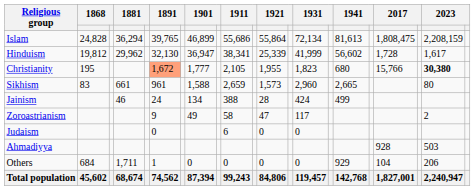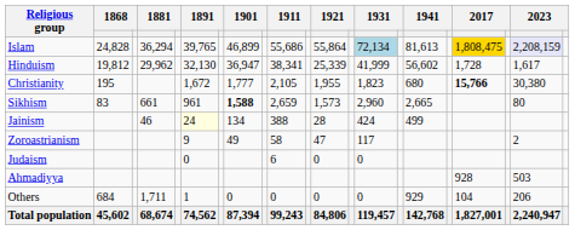Islam | column 14: no background -> lightblue background
Islam | column 18: no background -> gold background
Islam | column 20: no background -> lavender background
Christianity | column 6: lightsalmon background -> no background
Christianity | column 18: normal -> bold
Christianity | column 20: bold -> normal
Sikhism | column 8: normal -> bold
Jainism | column 6: no background -> lightyellow background
